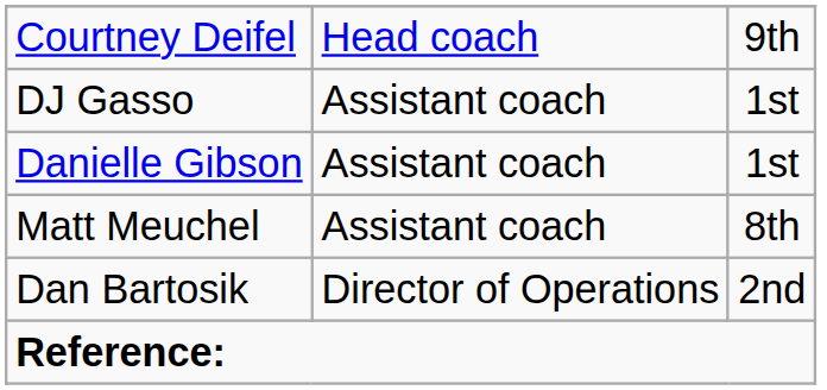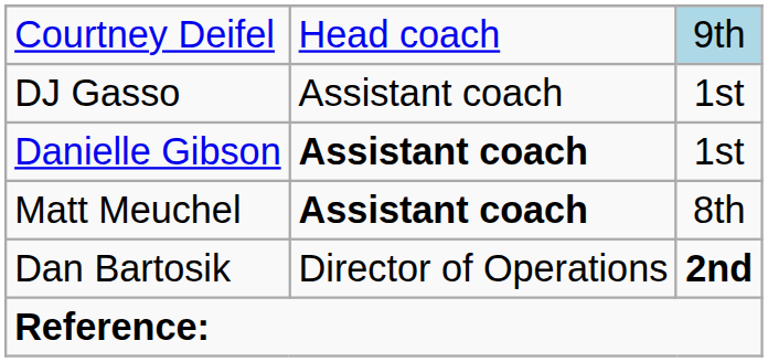Courtney Deifel | column 3: no background -> lightblue background
Danielle Gibson | column 2: normal -> bold
Matt Meuchel | column 2: normal -> bold
Dan Bartosik | column 3: normal -> bold
